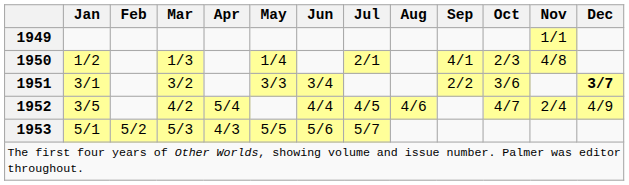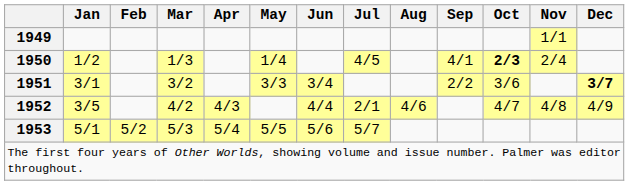1950 | Jul: 2/1 -> 4/5
1950 | Oct: normal -> bold
1950 | Nov: 4/8 -> 2/4
1952 | Apr: 5/4 -> 4/3
1952 | Jul: 4/5 -> 2/1
1952 | Nov: 2/4 -> 4/8
1953 | Apr: 4/3 -> 5/4
